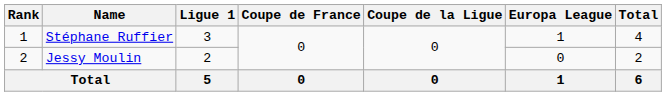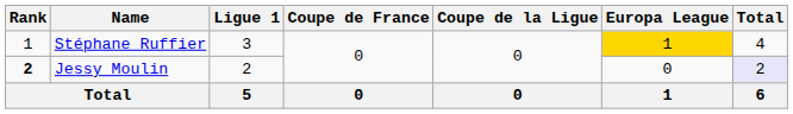Stéphane Ruffier | Europa League: no background -> gold background
Jessy Moulin | Rank: normal -> bold
Jessy Moulin | Total: no background -> lavender background
